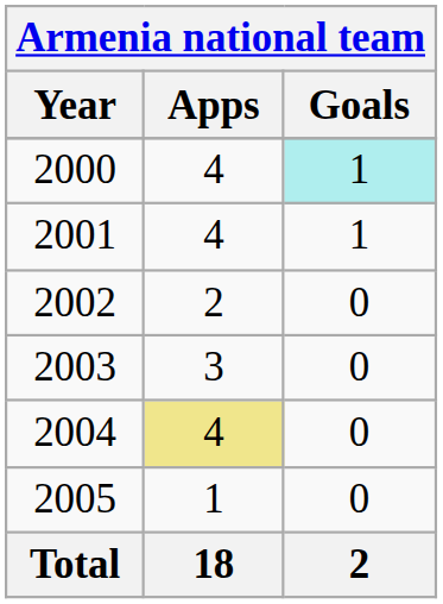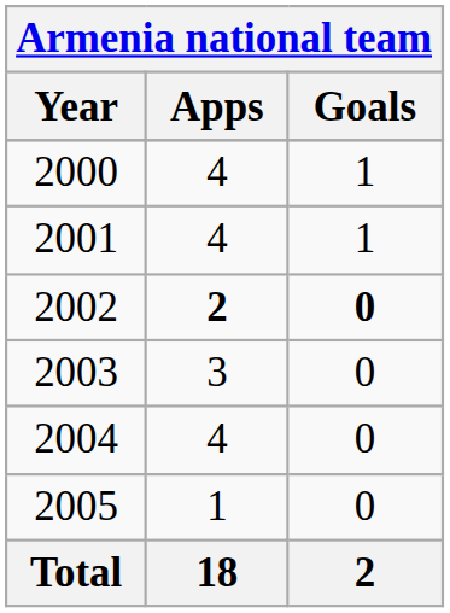2000 | Goals: paleturquoise background -> no background
2002 | Apps: normal -> bold
2002 | Goals: normal -> bold
2004 | Apps: khaki background -> no background
